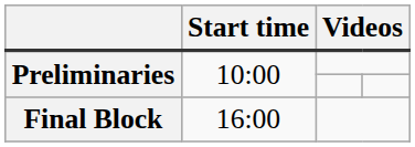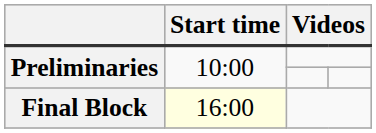Final Block | Start time: no background -> lightyellow background
